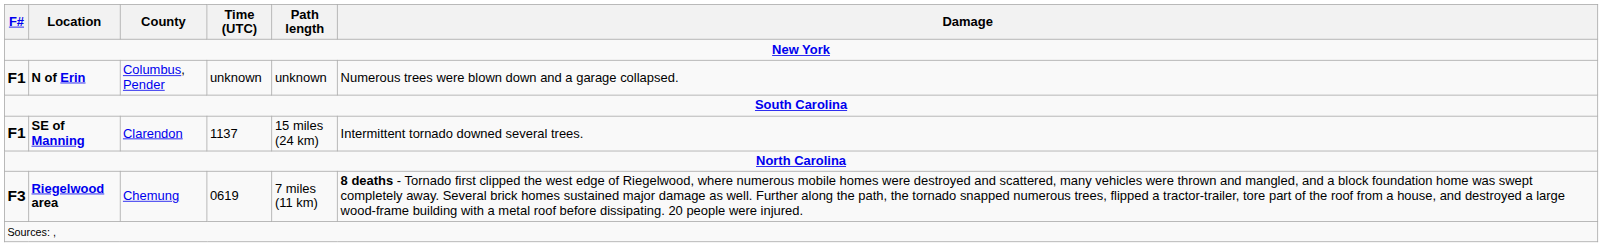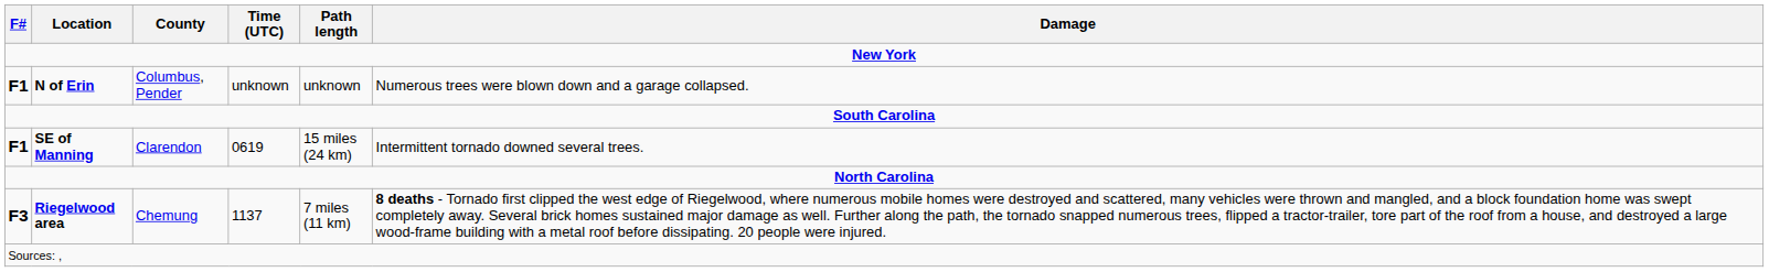SE of Manning | Time (UTC): 1137 -> 0619
Riegelwood area | Time (UTC): 0619 -> 1137
